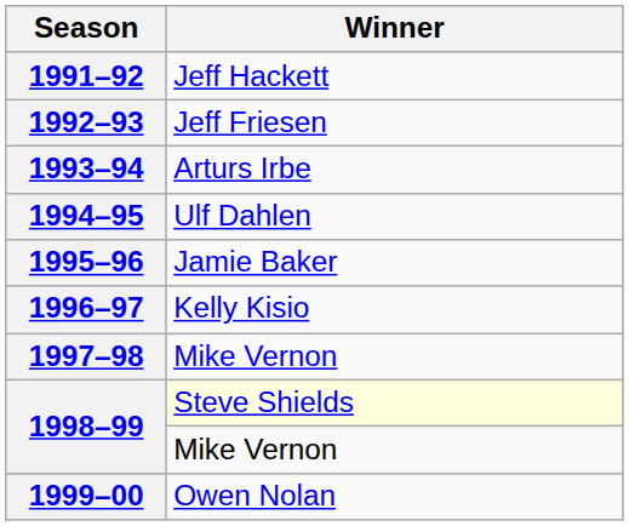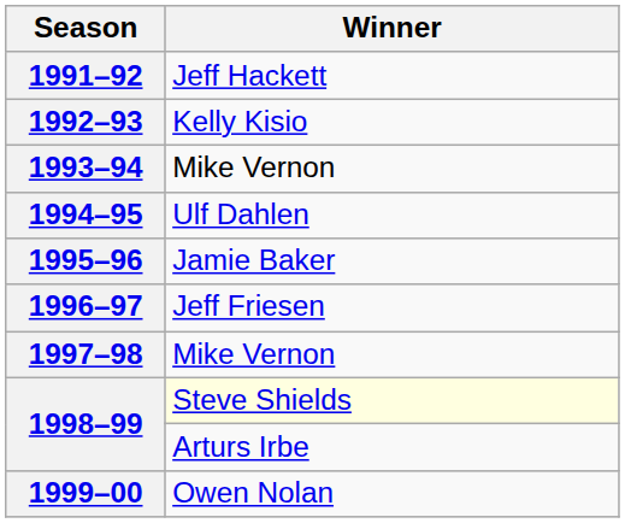row 3 | Winner: Jeff Friesen -> Kelly Kisio
row 4 | Winner: Arturs Irbe -> Mike Vernon
row 7 | Winner: Kelly Kisio -> Jeff Friesen
row 10 | Winner: Mike Vernon -> Arturs Irbe
